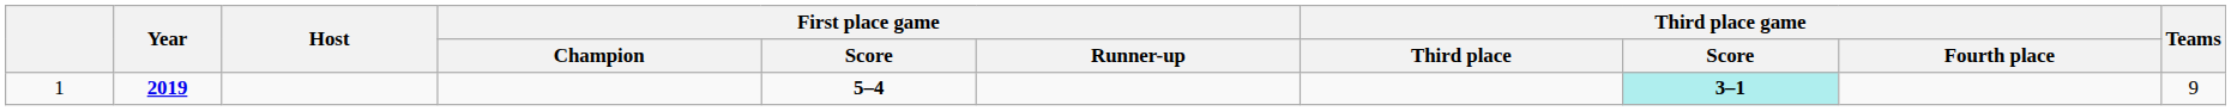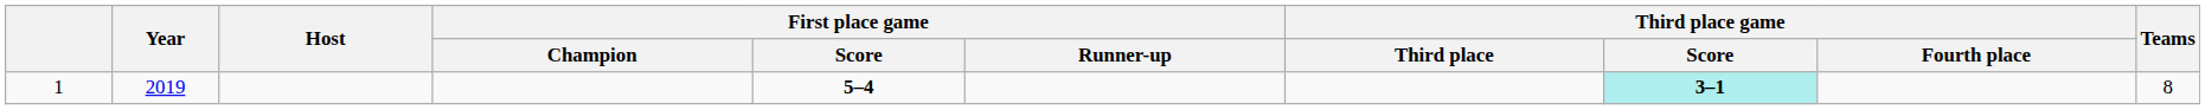1 | Year: bold -> normal
1 | Teams: 9 -> 8
